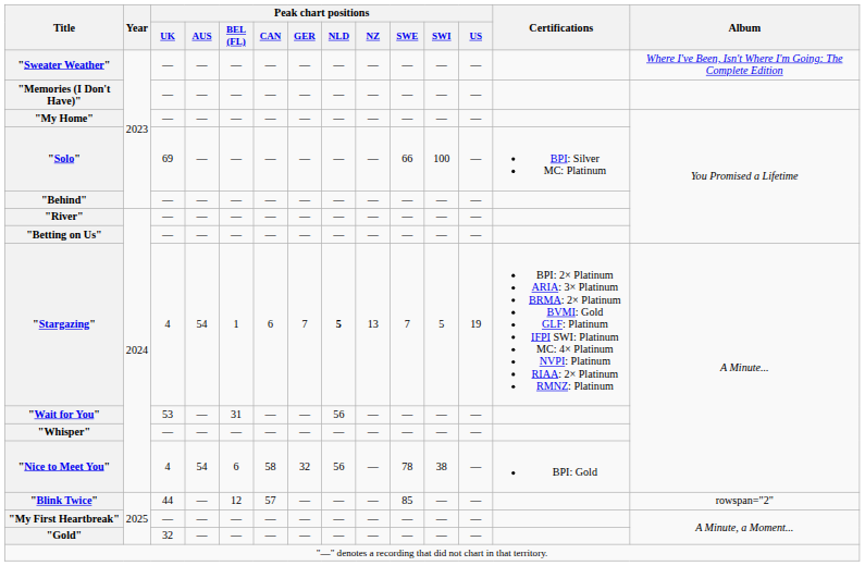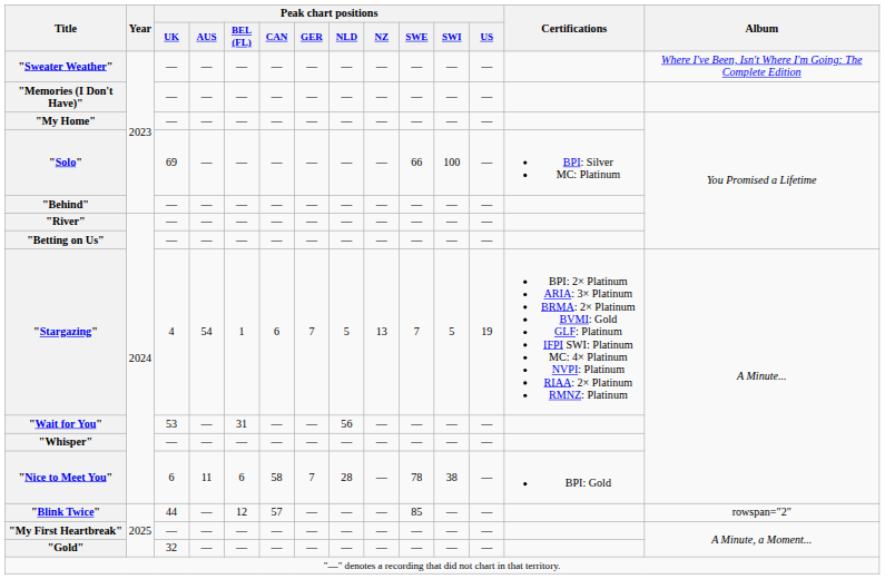"Stargazing" | Peak chart positions / NLD: bold -> normal
"Nice to Meet You" | Peak chart positions / UK: 4 -> 6
"Nice to Meet You" | Peak chart positions / AUS: 54 -> 11
"Nice to Meet You" | Peak chart positions / GER: 32 -> 7
"Nice to Meet You" | Peak chart positions / NLD: 56 -> 28
